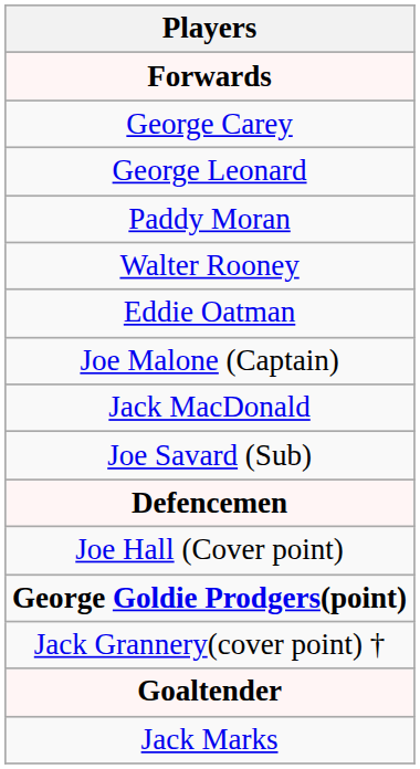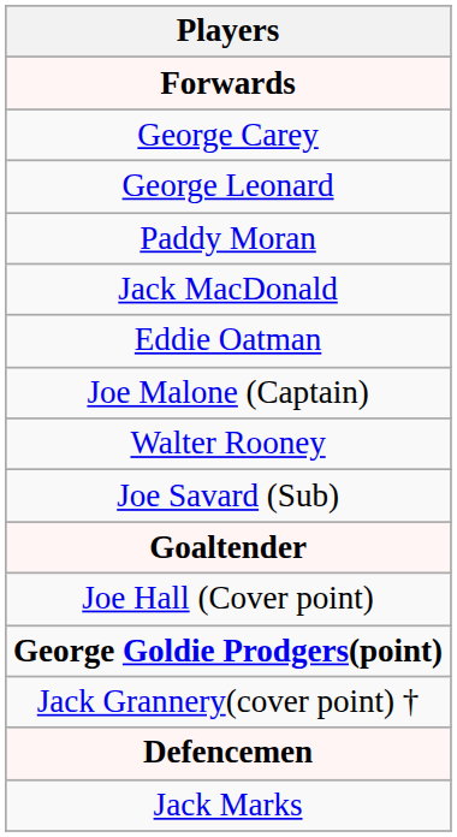row 6 | column 1: Walter Rooney -> Jack MacDonald
row 9 | column 1: Jack MacDonald -> Walter Rooney
row 11 | column 1: Defencemen -> Goaltender
row 15 | column 1: Goaltender -> Defencemen
